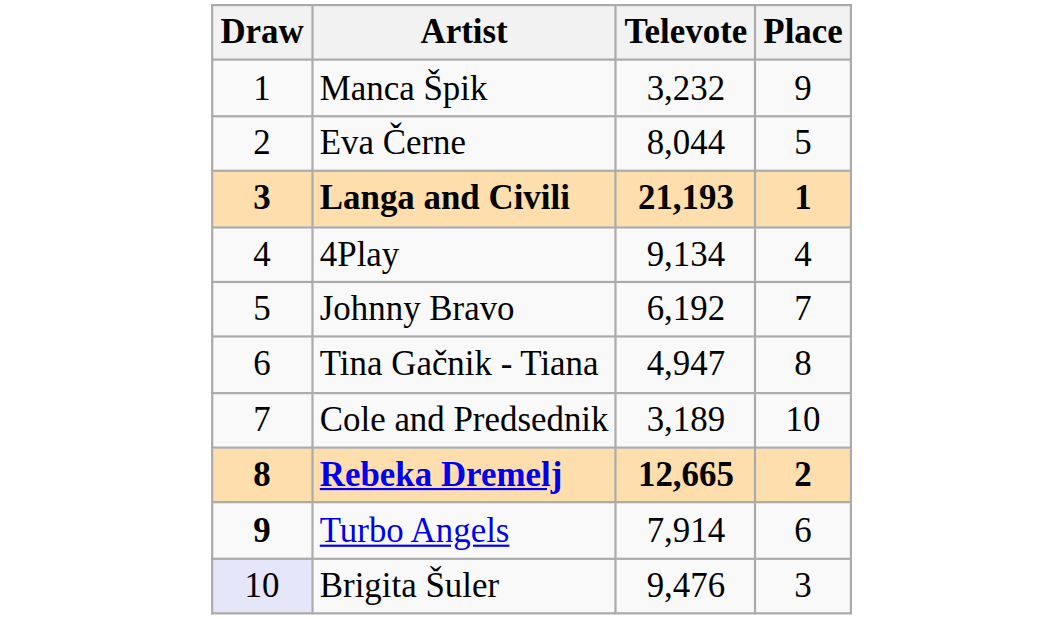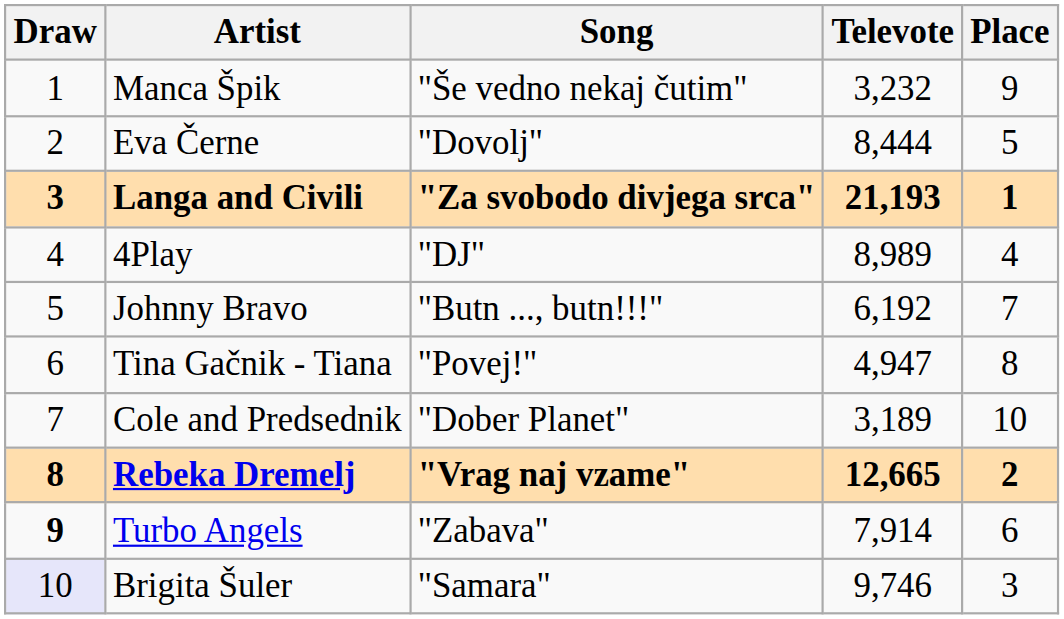+ column: Song | "Še vedno nekaj čutim" | "Dovolj" | "Za svobodo divjega srca" | "DJ" | "Butn ..., butn!!!" | "Povej!" | "Dober Planet" | "Vrag naj vzame" | "Zabava" | "Samara"
Eva Černe | Televote: 8,044 -> 8,444
4Play | Televote: 9,134 -> 8,989
Brigita Šuler | Televote: 9,476 -> 9,746
